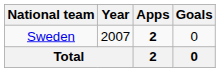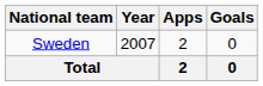Sweden | Apps: bold -> normal
